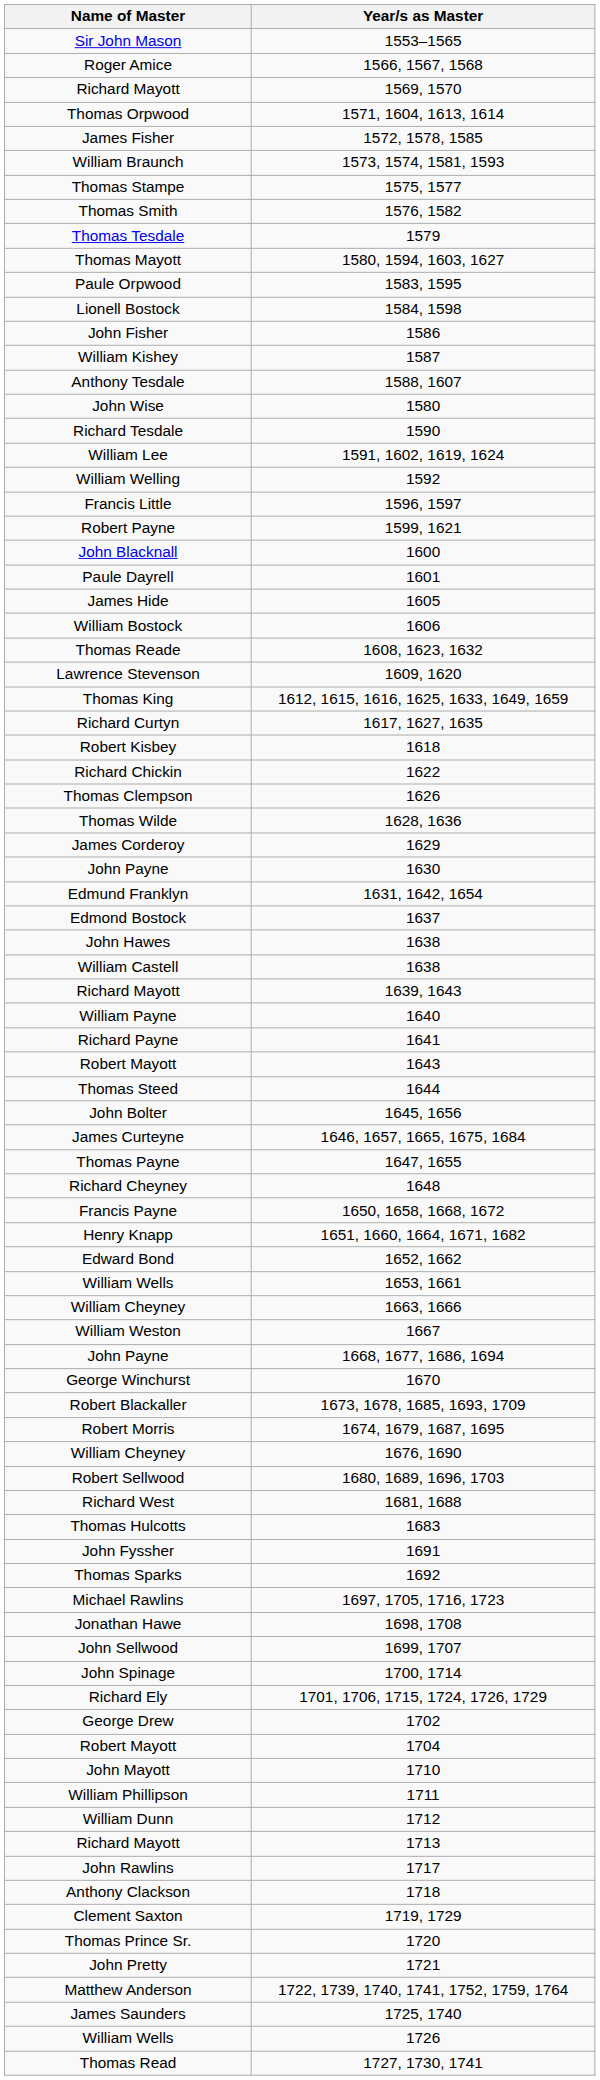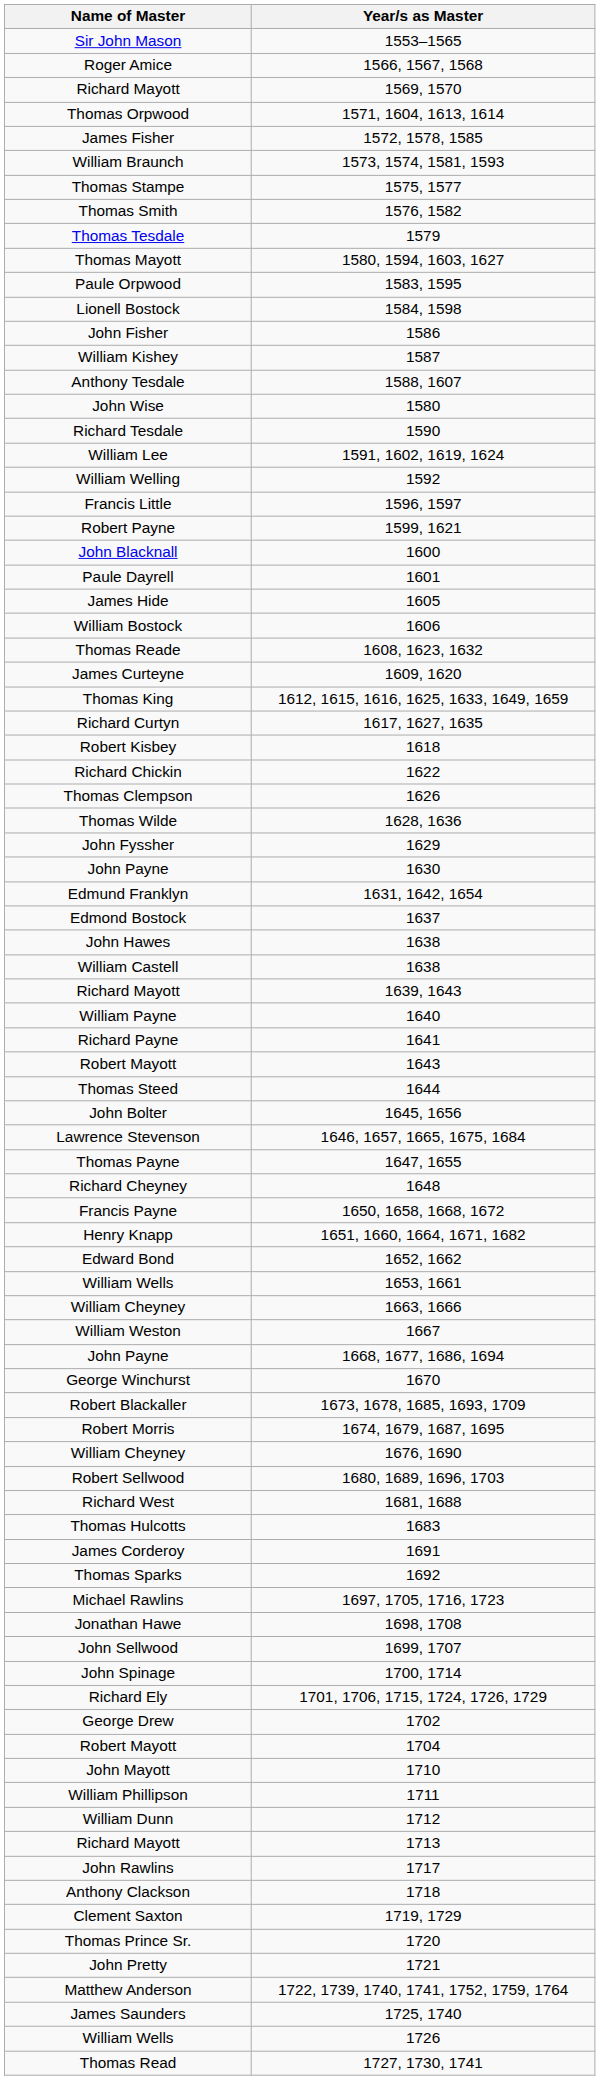row 28 | Name of Master: Lawrence Stevenson -> James Curteyne
row 35 | Name of Master: James Corderoy -> John Fyssher
row 47 | Name of Master: James Curteyne -> Lawrence Stevenson
row 64 | Name of Master: John Fyssher -> James Corderoy
